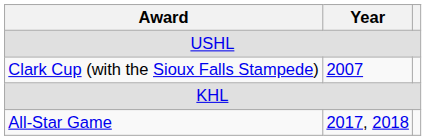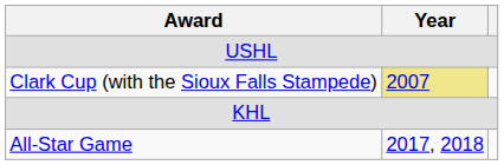Clark Cup (with the Sioux Falls Stampede) | Year: no background -> khaki background
